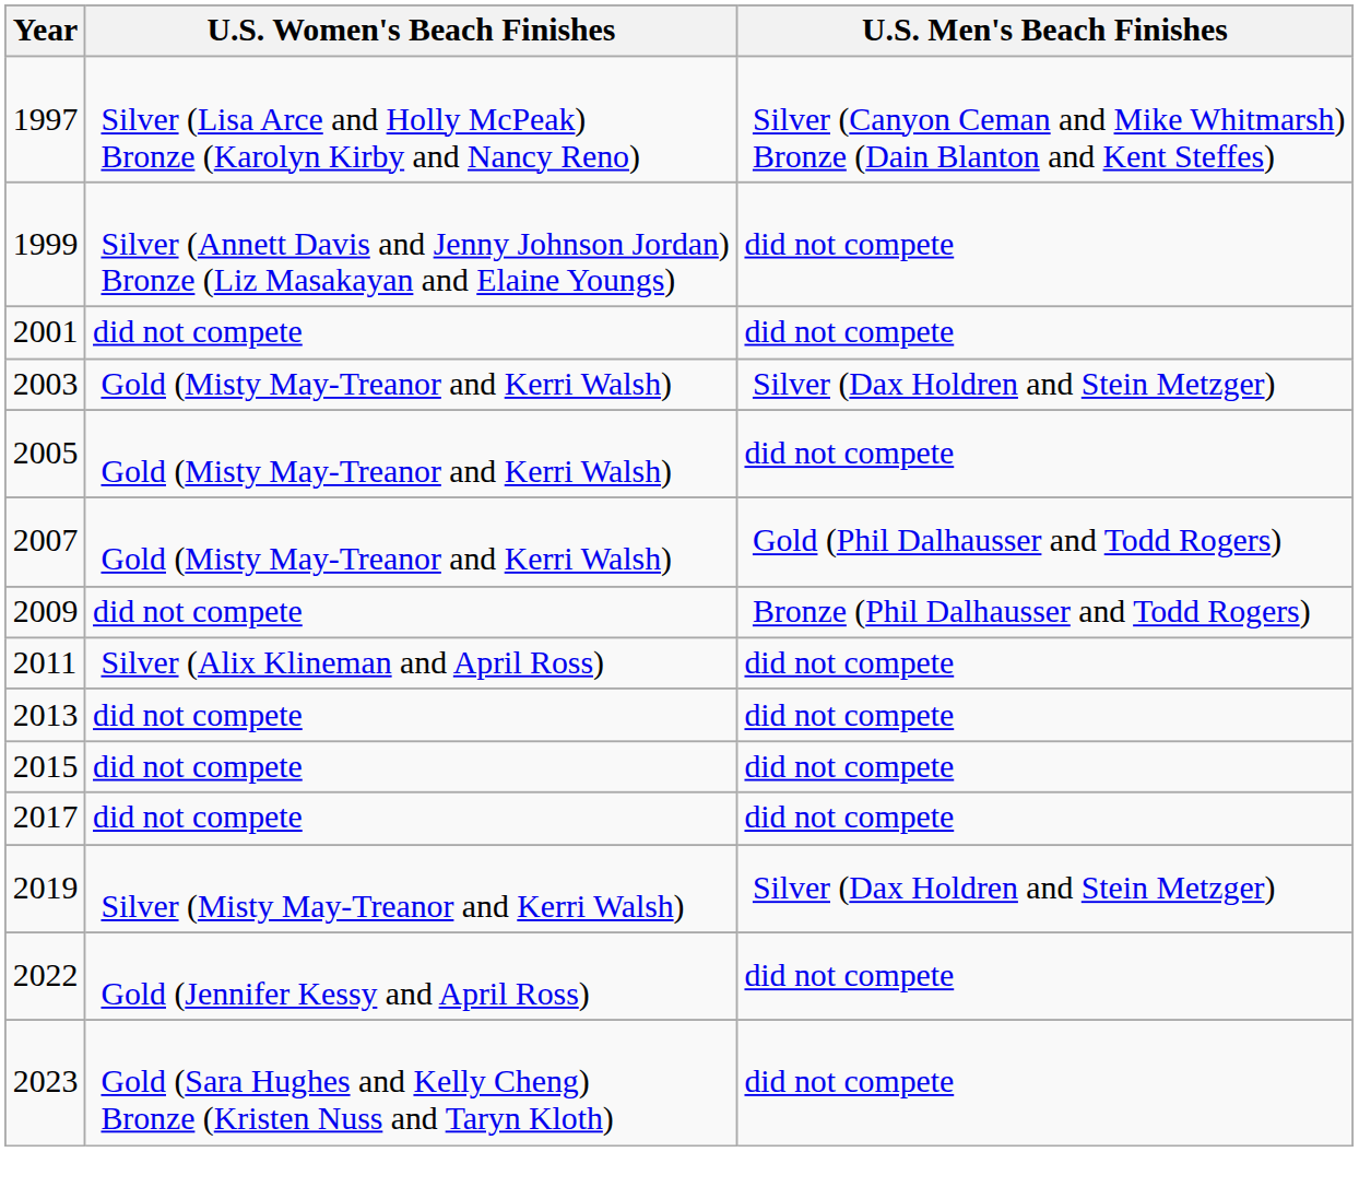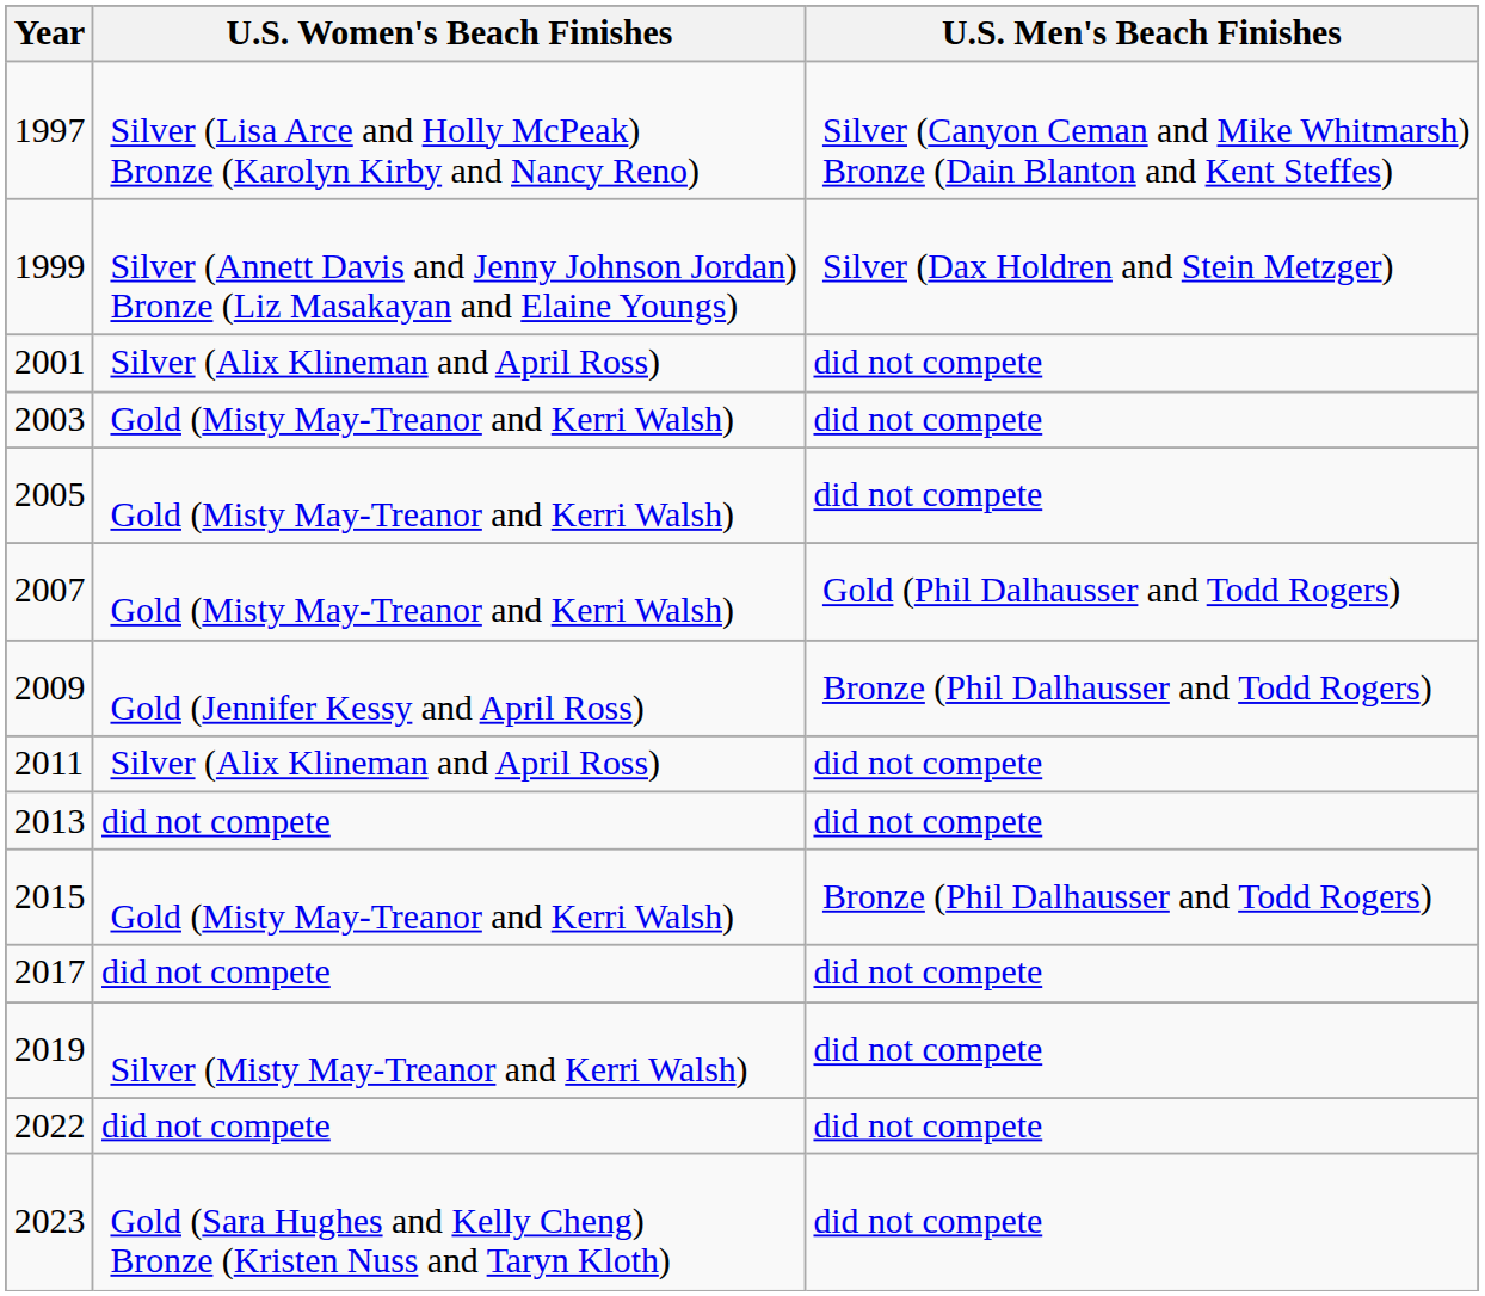1999 | U.S. Men's Beach Finishes: did not compete -> Silver (Dax Holdren and Stein Metzger)
2001 | U.S. Women's Beach Finishes: did not compete -> Silver (Alix Klineman and April Ross)
2003 | U.S. Men's Beach Finishes: Silver (Dax Holdren and Stein Metzger) -> did not compete
2009 | U.S. Women's Beach Finishes: did not compete -> Gold (Jennifer Kessy and April Ross)
2015 | U.S. Women's Beach Finishes: did not compete -> Gold (Misty May-Treanor and Kerri Walsh)
2015 | U.S. Men's Beach Finishes: did not compete -> Bronze (Phil Dalhausser and Todd Rogers)
2019 | U.S. Men's Beach Finishes: Silver (Dax Holdren and Stein Metzger) -> did not compete
2022 | U.S. Women's Beach Finishes: Gold (Jennifer Kessy and April Ross) -> did not compete
